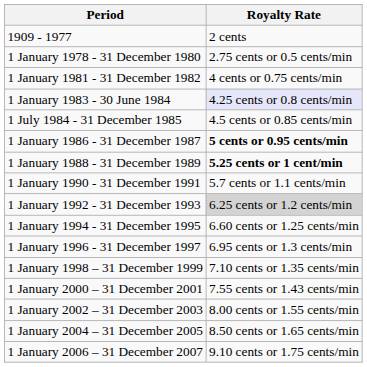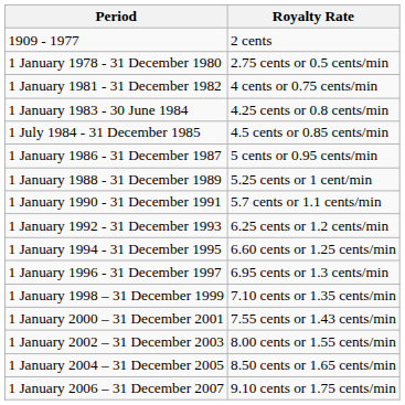1 January 1983 - 30 June 1984 | Royalty Rate: lavender background -> no background
1 January 1986 - 31 December 1987 | Royalty Rate: bold -> normal
1 January 1988 - 31 December 1989 | Royalty Rate: bold -> normal
1 January 1992 - 31 December 1993 | Royalty Rate: lightgrey background -> no background
